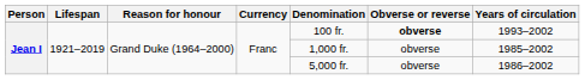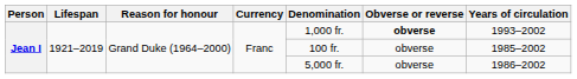row 2 | Denomination: 100 fr. -> 1,000 fr.
row 3 | Denomination: 1,000 fr. -> 100 fr.
